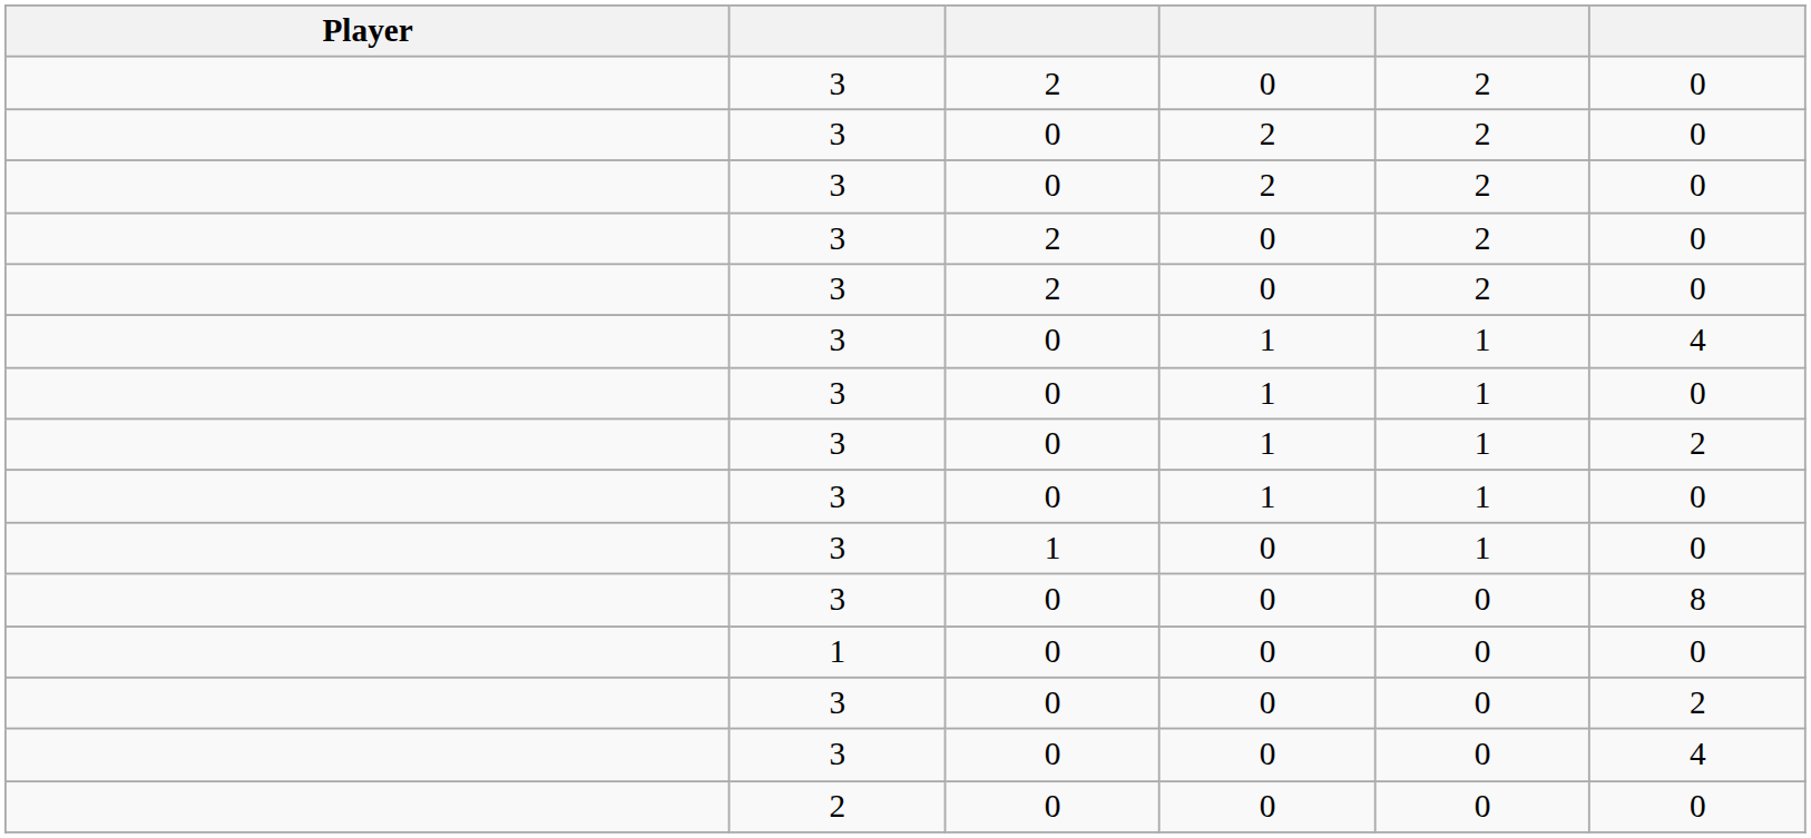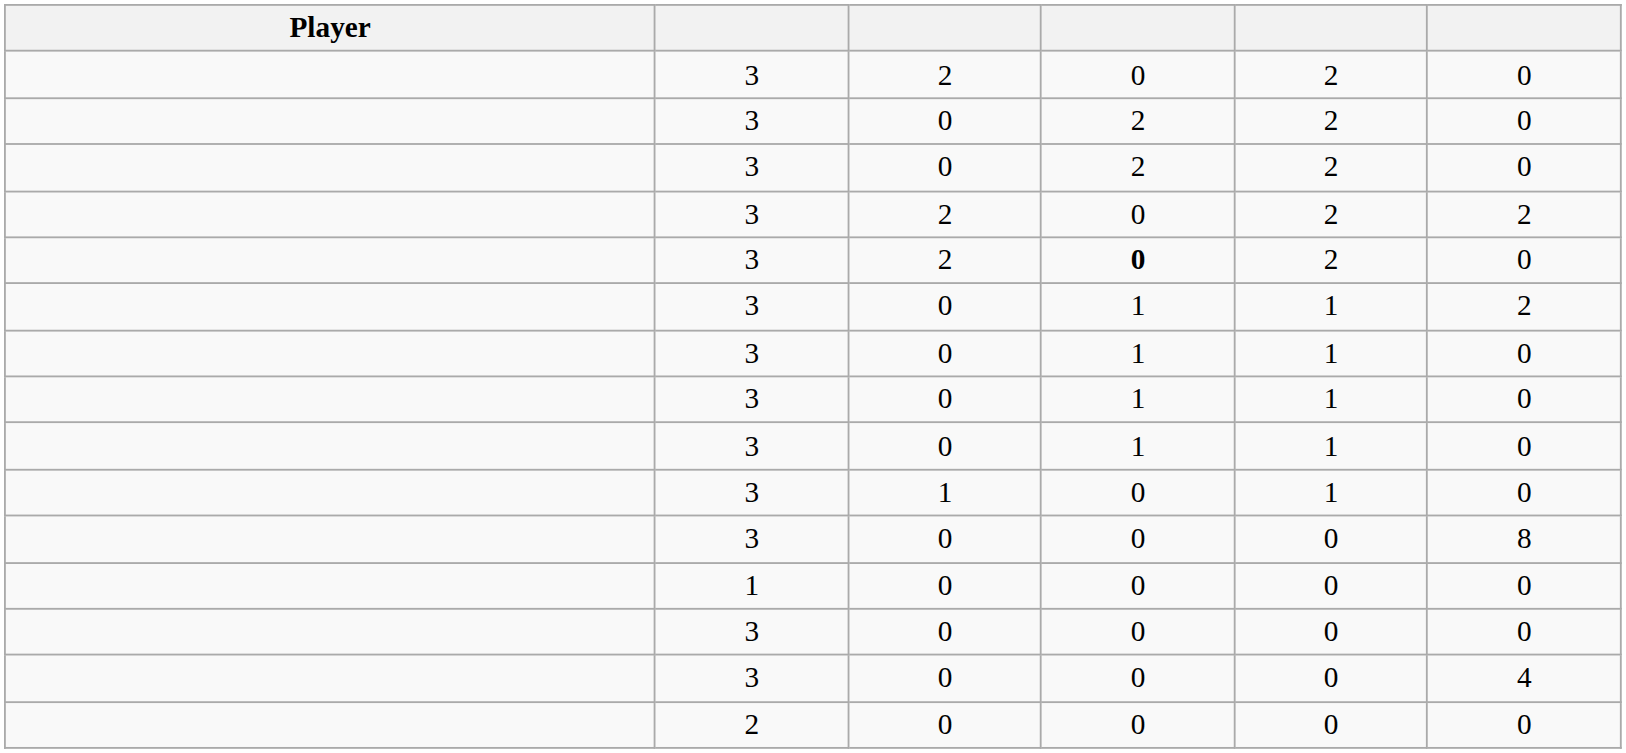row 5 | column 6: 0 -> 2
row 6 | column 4: normal -> bold
row 7 | column 6: 4 -> 2
row 9 | column 6: 2 -> 0
row 14 | column 6: 2 -> 0
